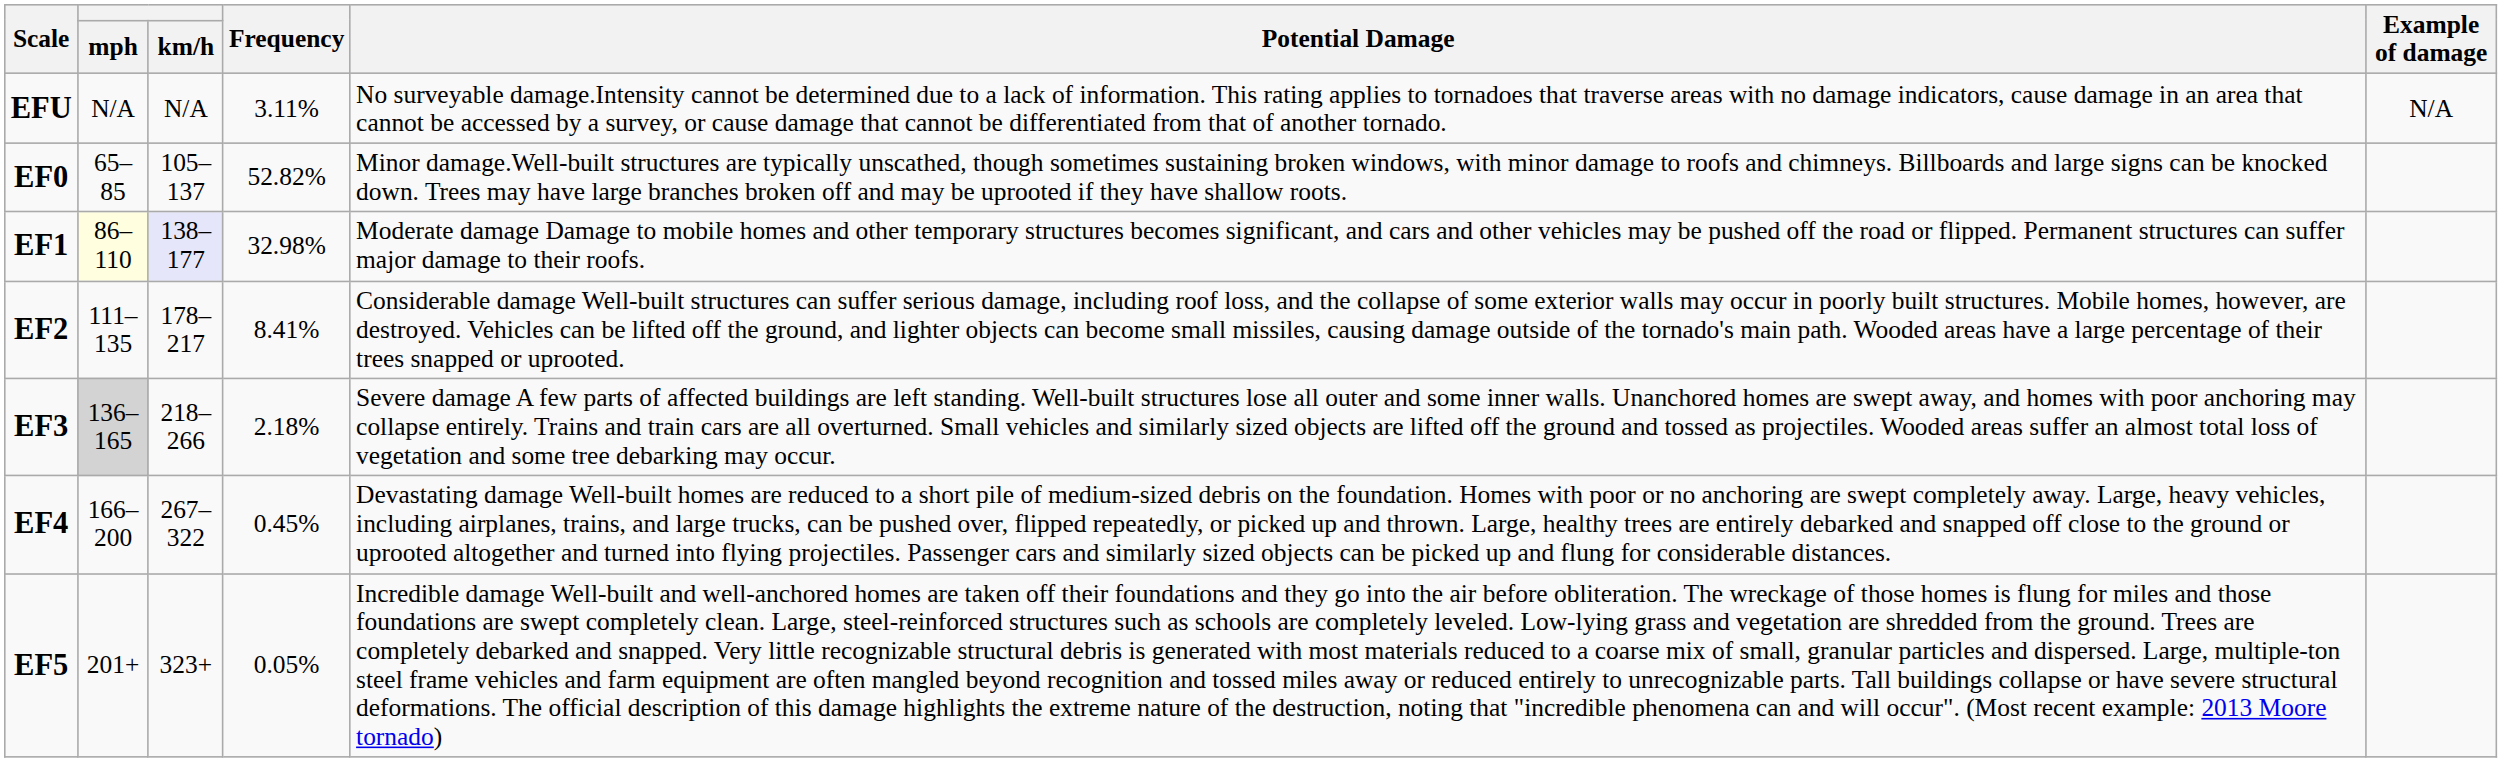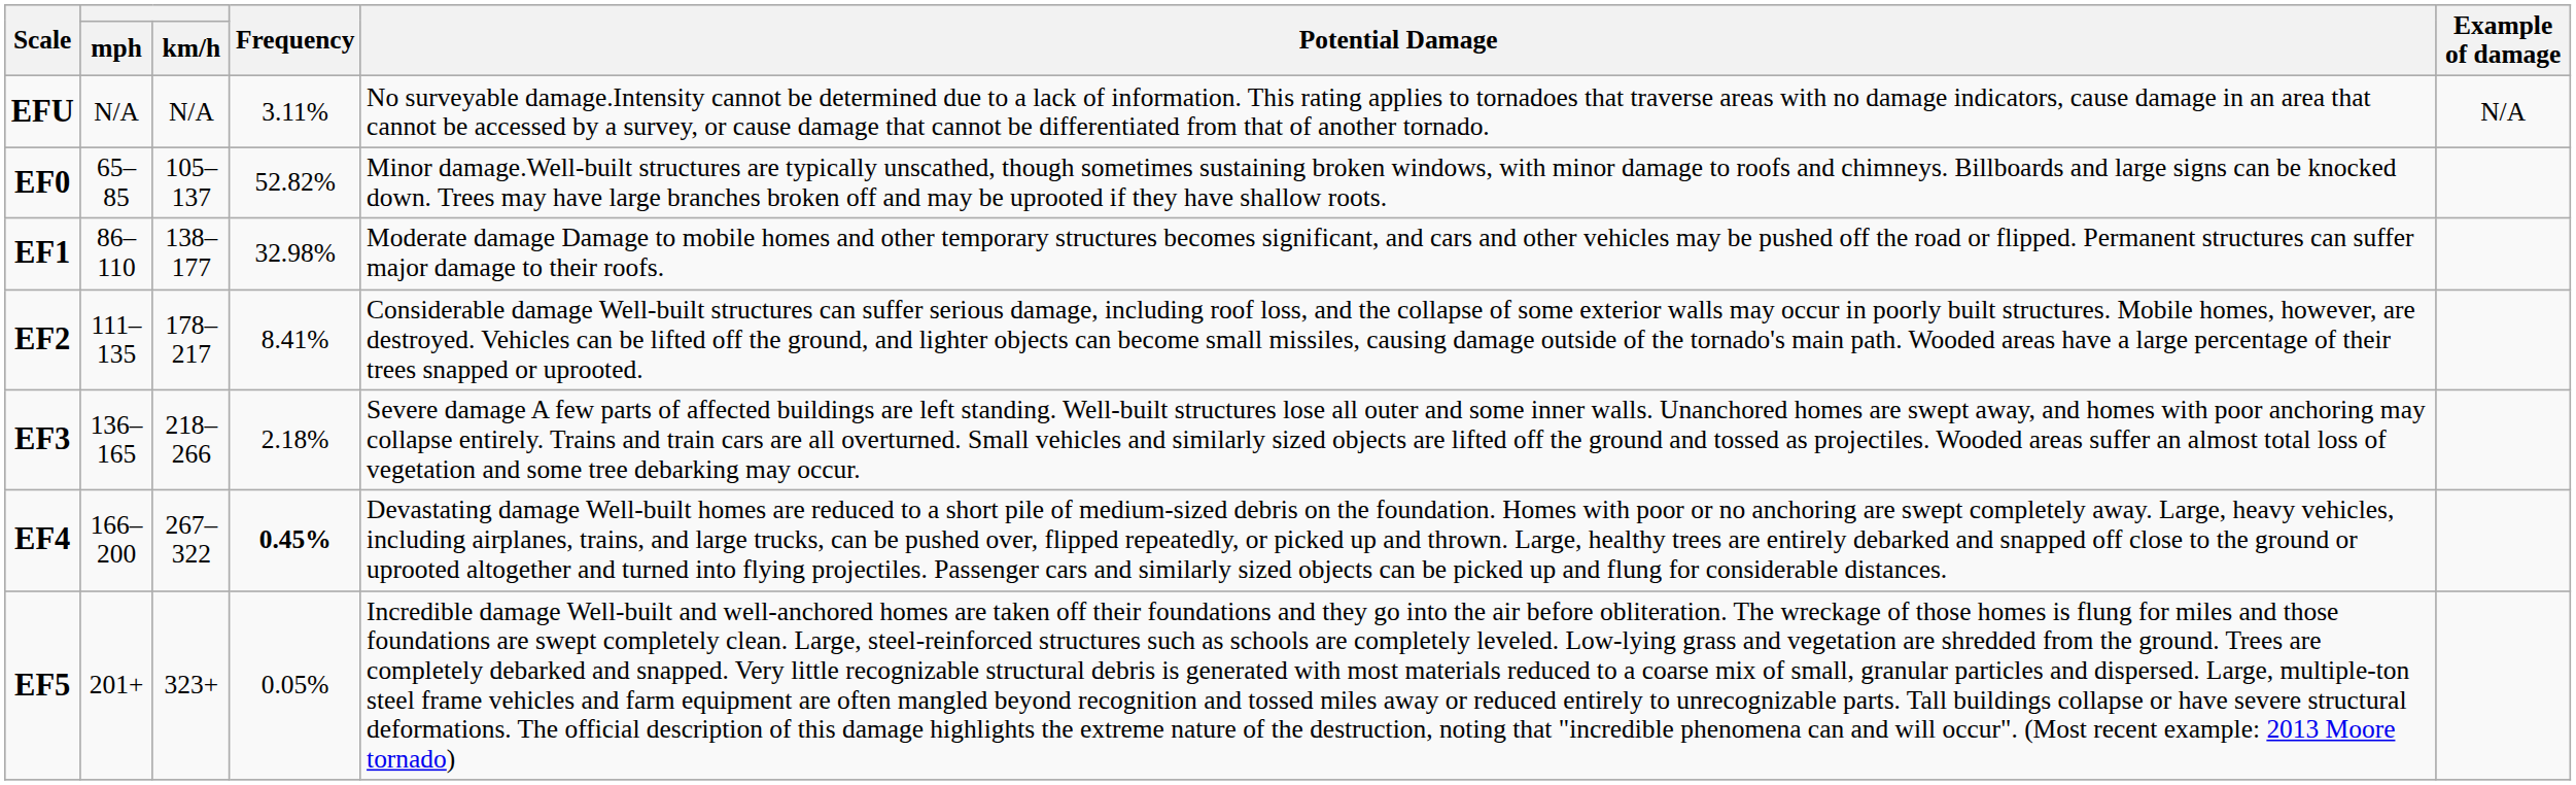EF1 | mph: lightyellow background -> no background
EF1 | km/h: lavender background -> no background
EF3 | mph: lightgrey background -> no background
EF4 | Frequency: normal -> bold
